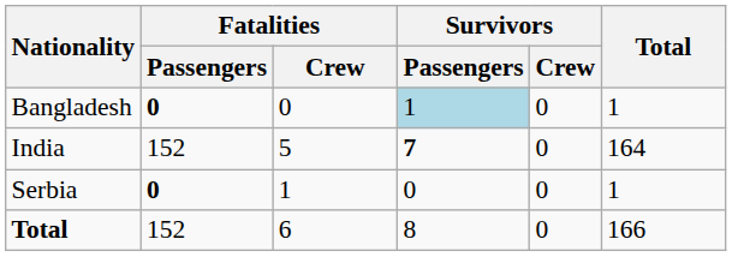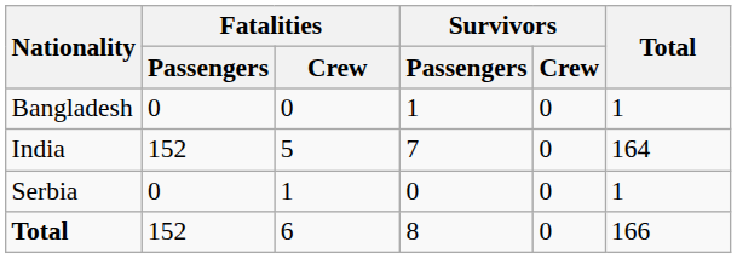Bangladesh | Fatalities / Passengers: bold -> normal
Bangladesh | Survivors / Passengers: lightblue background -> no background
India | Survivors / Passengers: bold -> normal
Serbia | Fatalities / Passengers: bold -> normal
